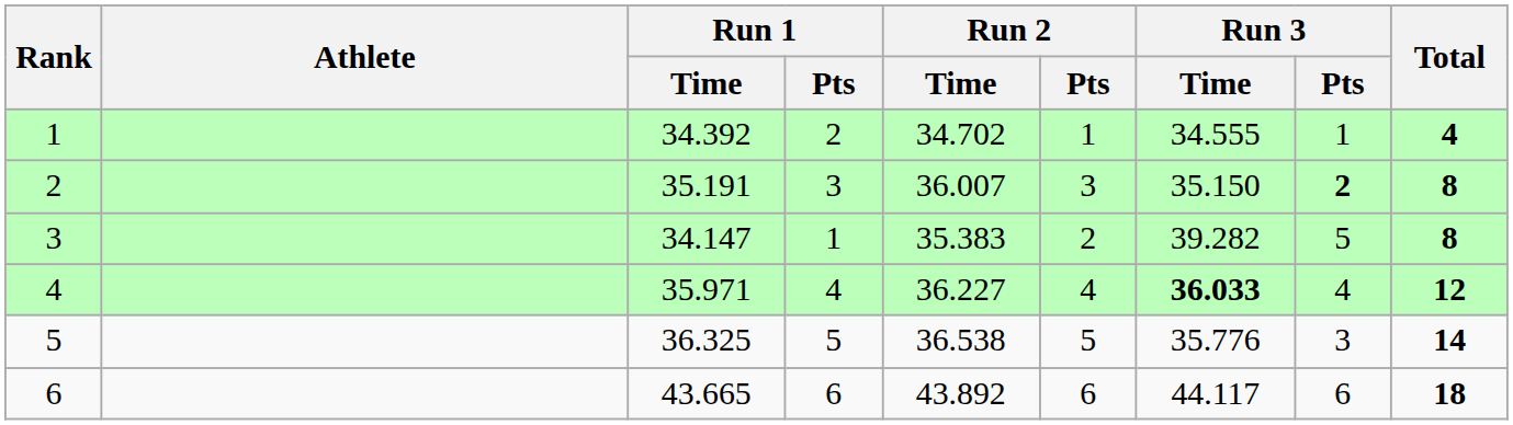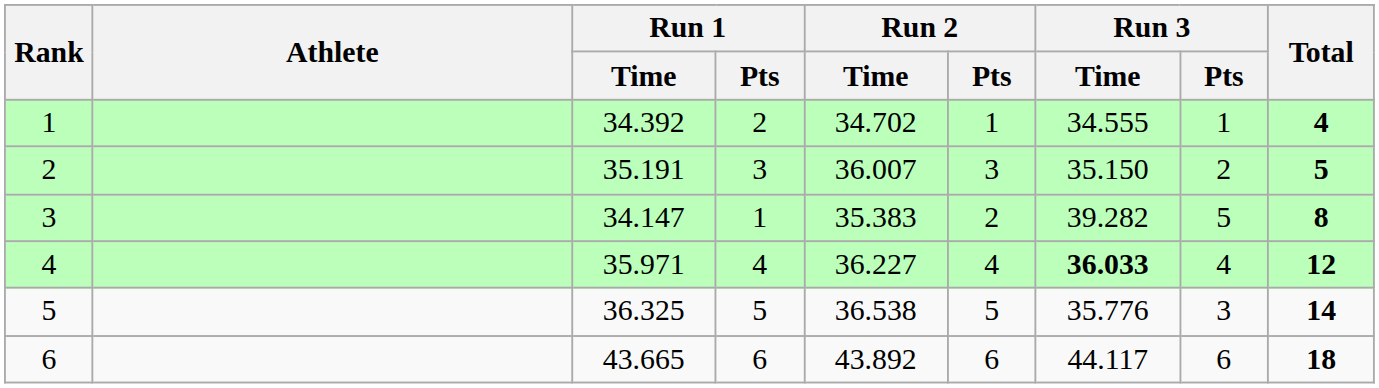row 4 | Run 3 / Pts: bold -> normal
row 4 | Total: 8 -> 5
